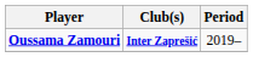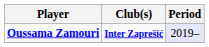Oussama Zamouri | Period: no background -> lavender background
